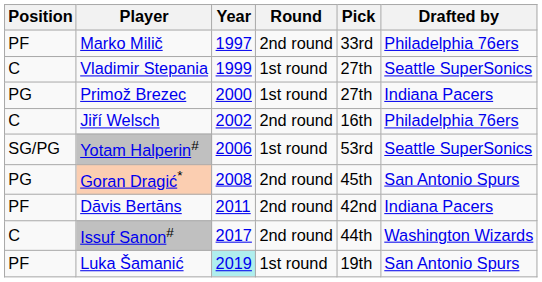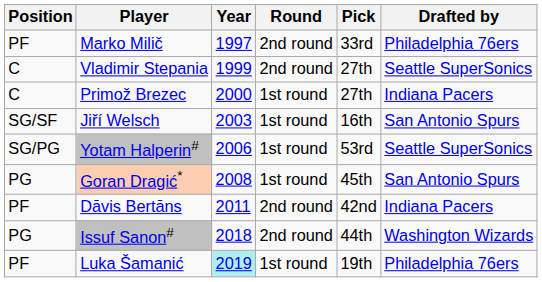Vladimir Stepania | Round: 1st round -> 2nd round
Primož Brezec | Position: PG -> C
Jiří Welsch | Position: C -> SG/SF
Jiří Welsch | Year: 2002 -> 2003
Jiří Welsch | Round: 2nd round -> 1st round
Jiří Welsch | Drafted by: Philadelphia 76ers -> San Antonio Spurs
Goran Dragić* | Round: 2nd round -> 1st round
Issuf Sanon# | Position: C -> PG
Issuf Sanon# | Year: 2017 -> 2018
Luka Šamanić | Drafted by: San Antonio Spurs -> Philadelphia 76ers
